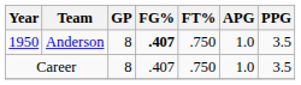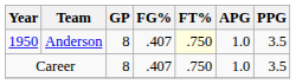1950 | FG%: bold -> normal
1950 | FT%: no background -> lightyellow background
